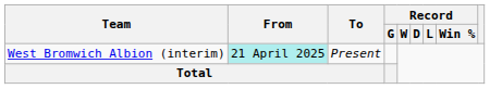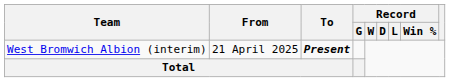West Bromwich Albion (interim) | From: paleturquoise background -> no background
West Bromwich Albion (interim) | To: normal -> bold
